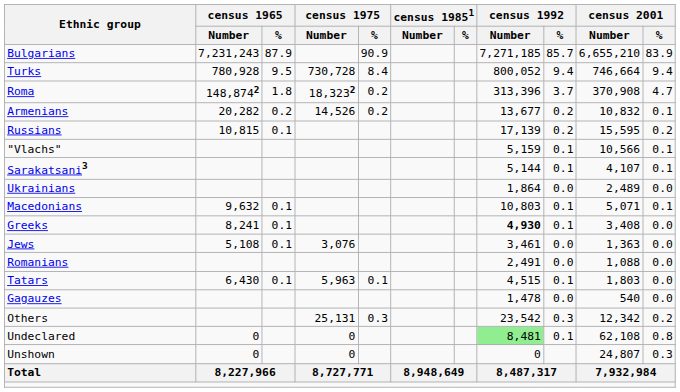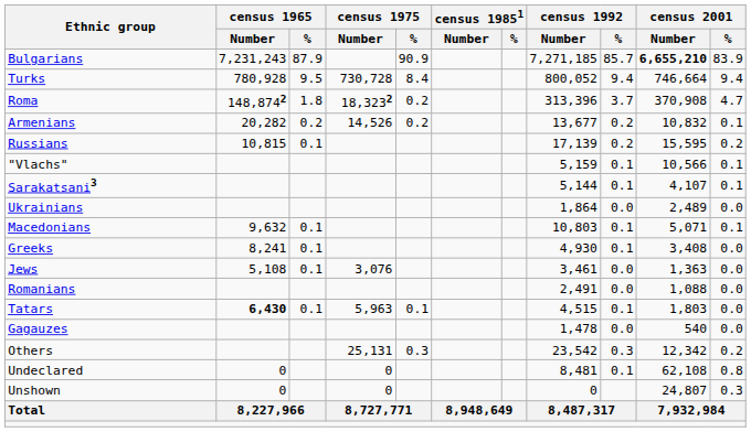Bulgarians | census 2001 / Number: normal -> bold
Greeks | census 1992 / Number: bold -> normal
Tatars | census 1965 / Number: normal -> bold
Undeclared | census 1992 / Number: lightgreen background -> no background
